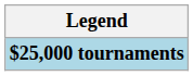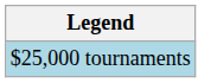row 2 | column 1: bold -> normal
